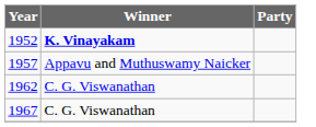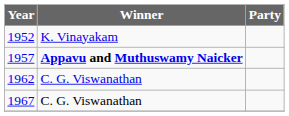1952 | Winner: bold -> normal
1957 | Winner: normal -> bold
